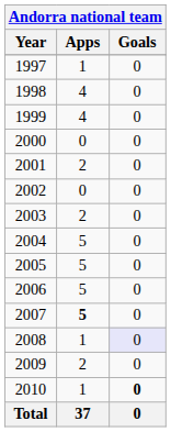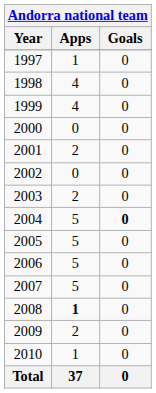2004 | Goals: normal -> bold
2007 | Apps: bold -> normal
2008 | Apps: normal -> bold
2008 | Goals: lavender background -> no background
2010 | Goals: bold -> normal
